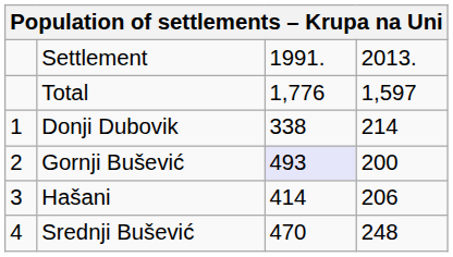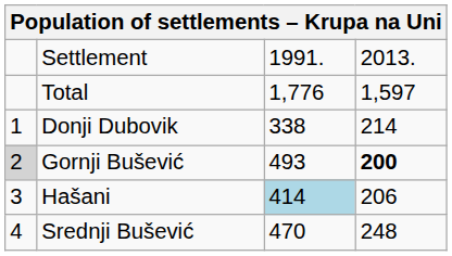Gornji Bušević | column 1: no background -> lightgrey background
Gornji Bušević | column 3: lavender background -> no background
Gornji Bušević | column 4: normal -> bold
Hašani | column 3: no background -> lightblue background
